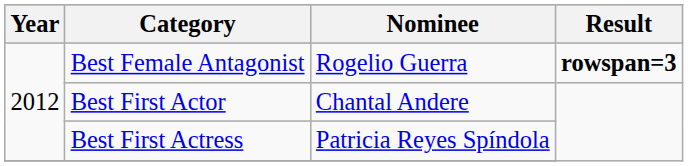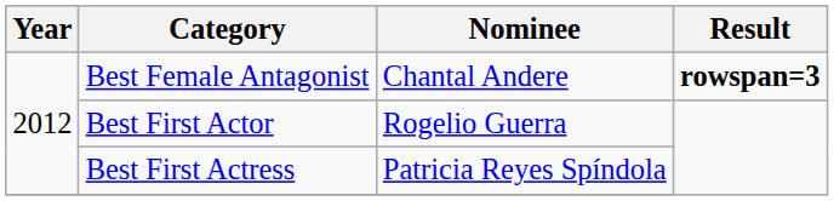Best Female Antagonist | Nominee: Rogelio Guerra -> Chantal Andere
Best First Actor | Nominee: Chantal Andere -> Rogelio Guerra
